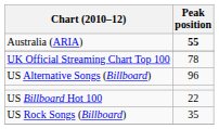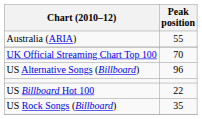row 2 | Peak position: bold -> normal
row 3 | Peak position: 78 -> 70
